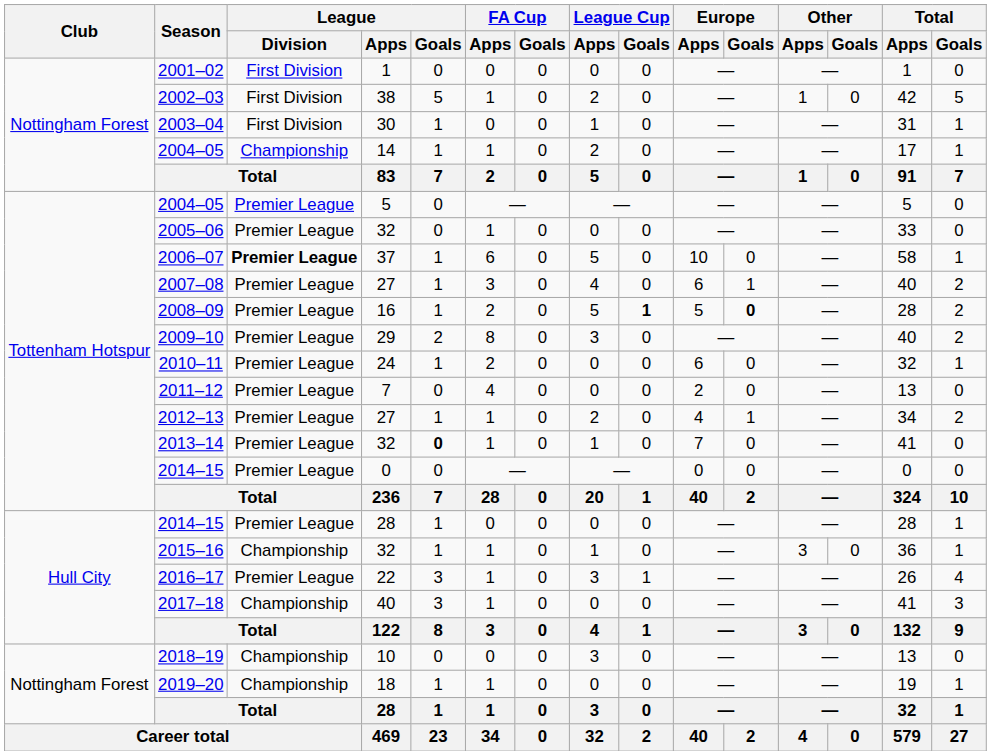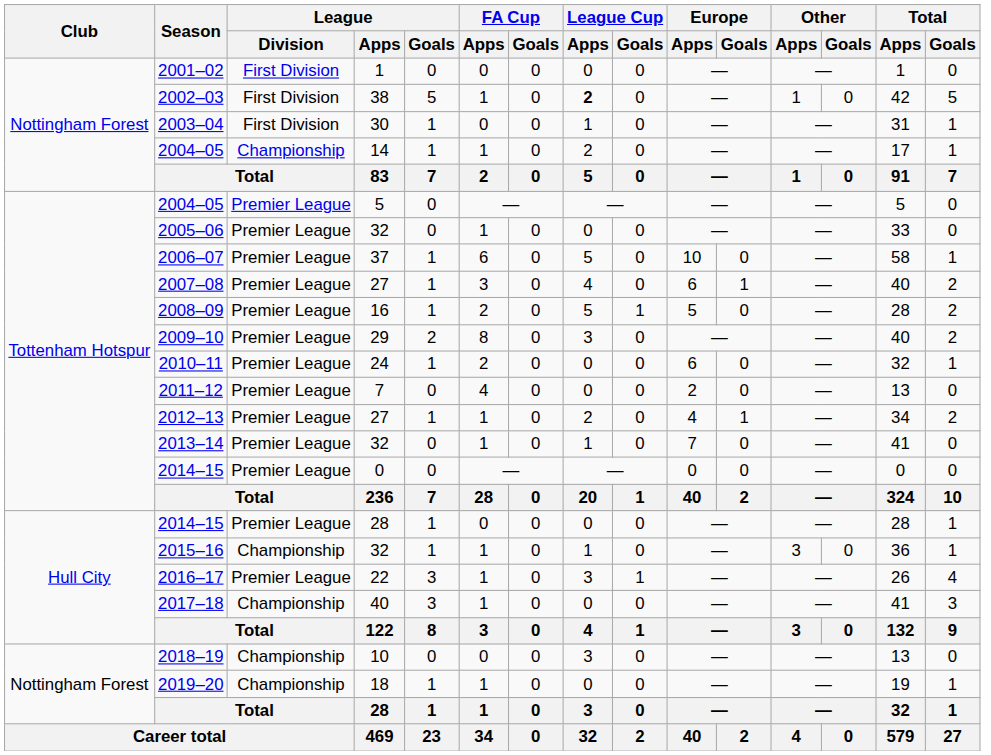2002–03 | League Cup / Apps: normal -> bold
2006–07 | League / Division: bold -> normal
2008–09 | League Cup / Goals: bold -> normal
2008–09 | Europe / Goals: bold -> normal
2013–14 | League / Goals: bold -> normal
